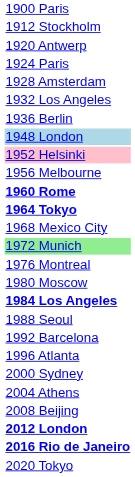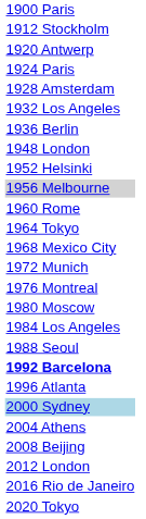1948 London | column 1: lightblue background -> no background
1952 Helsinki | column 1: pink background -> no background
1956 Melbourne | column 1: no background -> lightgrey background
1960 Rome | column 1: bold -> normal
1964 Tokyo | column 1: bold -> normal
1972 Munich | column 1: lightgreen background -> no background
1984 Los Angeles | column 1: bold -> normal
1992 Barcelona | column 1: normal -> bold
2000 Sydney | column 1: no background -> lightblue background
2012 London | column 1: bold -> normal
2016 Rio de Janeiro | column 1: bold -> normal
